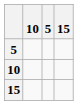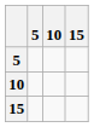columns swapped: 5 <-> 10
